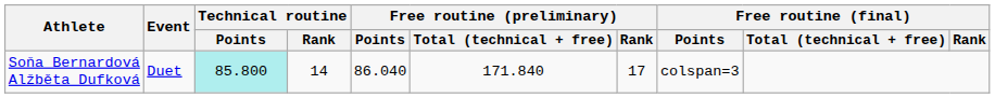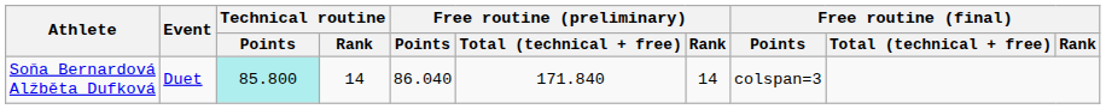Soňa Bernardová Alžběta Dufková | Free routine (preliminary) / Rank: 17 -> 14
